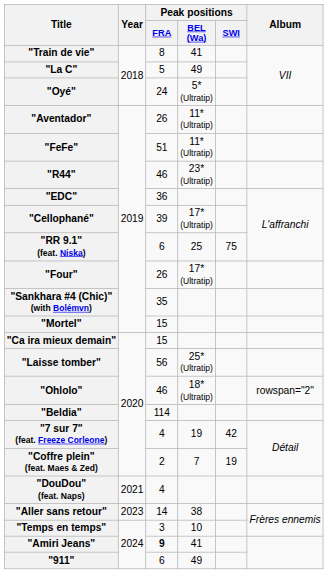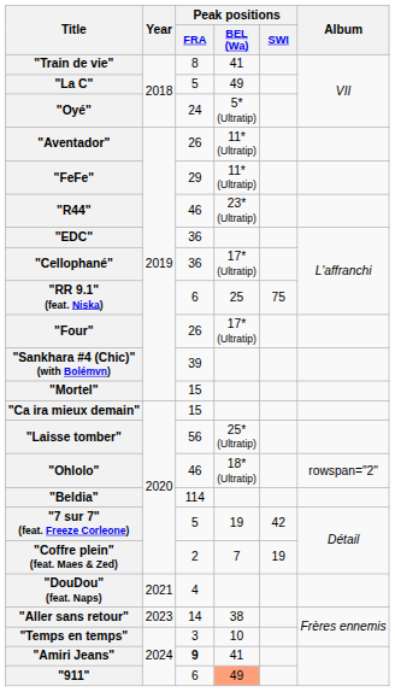"FeFe" | Peak positions / FRA: 51 -> 29
"Cellophané" | Peak positions / FRA: 39 -> 36
"Sankhara #4 (Chic)" (with Bolémvn) | Peak positions / FRA: 35 -> 39
"7 sur 7" (feat. Freeze Corleone) | Peak positions / FRA: 4 -> 5
"911" | Peak positions / BEL (Wa): no background -> lightsalmon background
